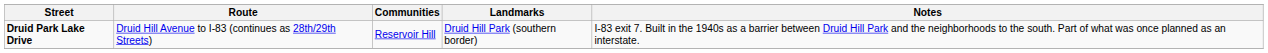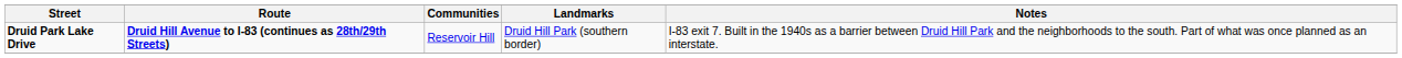Druid Park Lake Drive | Route: normal -> bold
